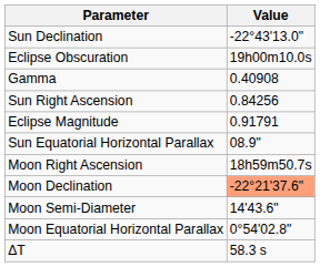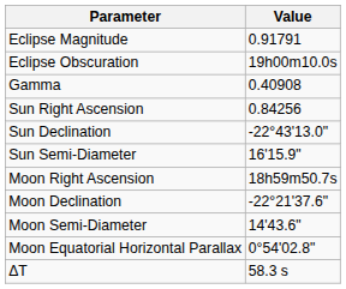rows swapped: Eclipse Magnitude <-> Sun Declination
+ row: Sun Semi-Diameter | 16'15.9"
- row: Sun Equatorial Horizontal Parallax | 08.9"
Moon Declination | Value: lightsalmon background -> no background
